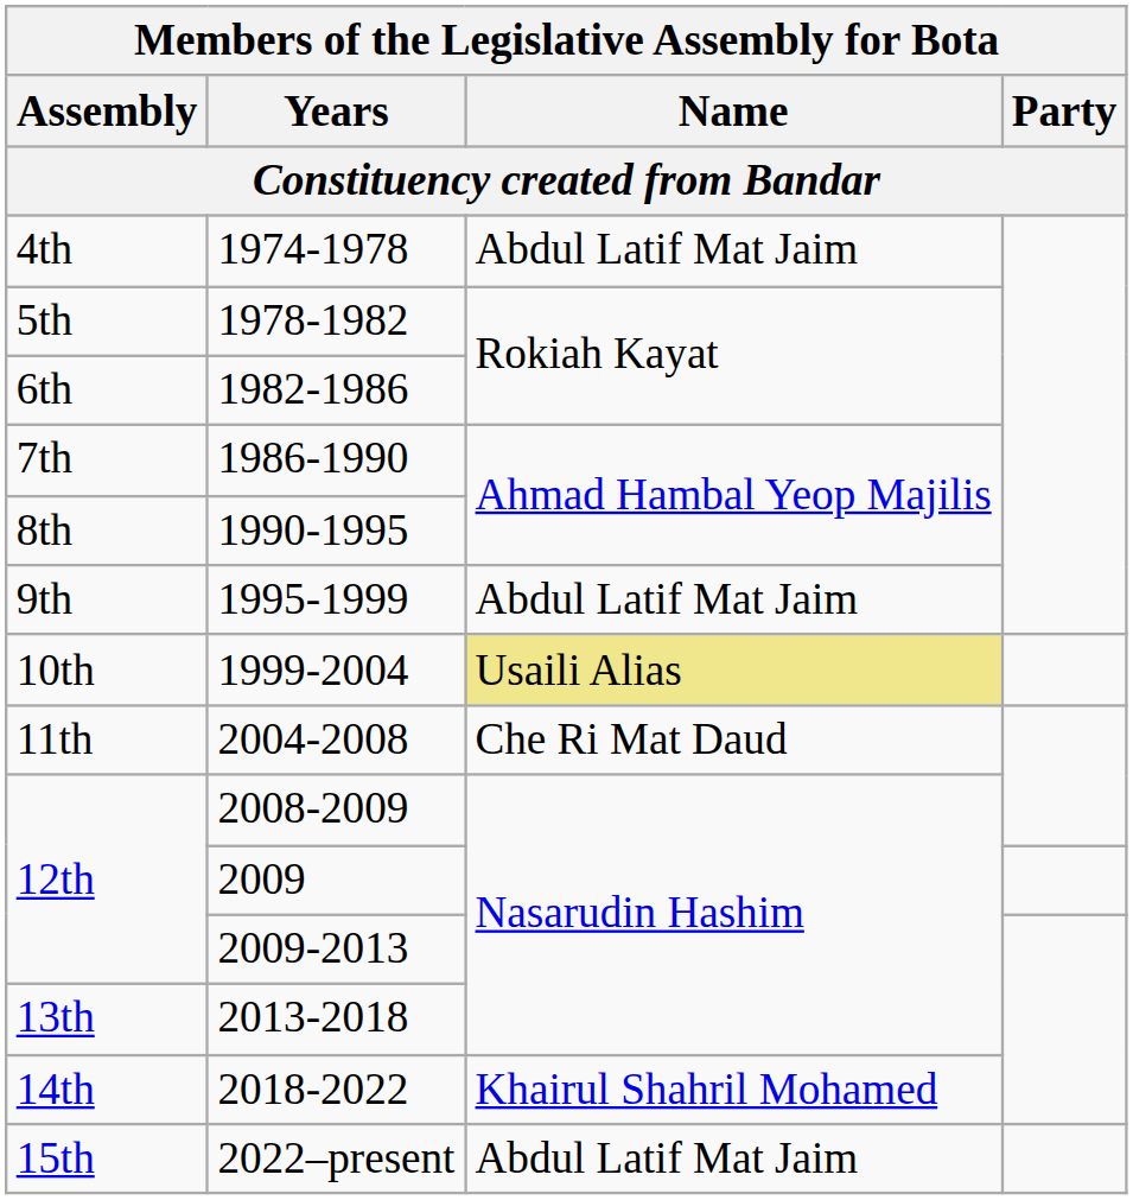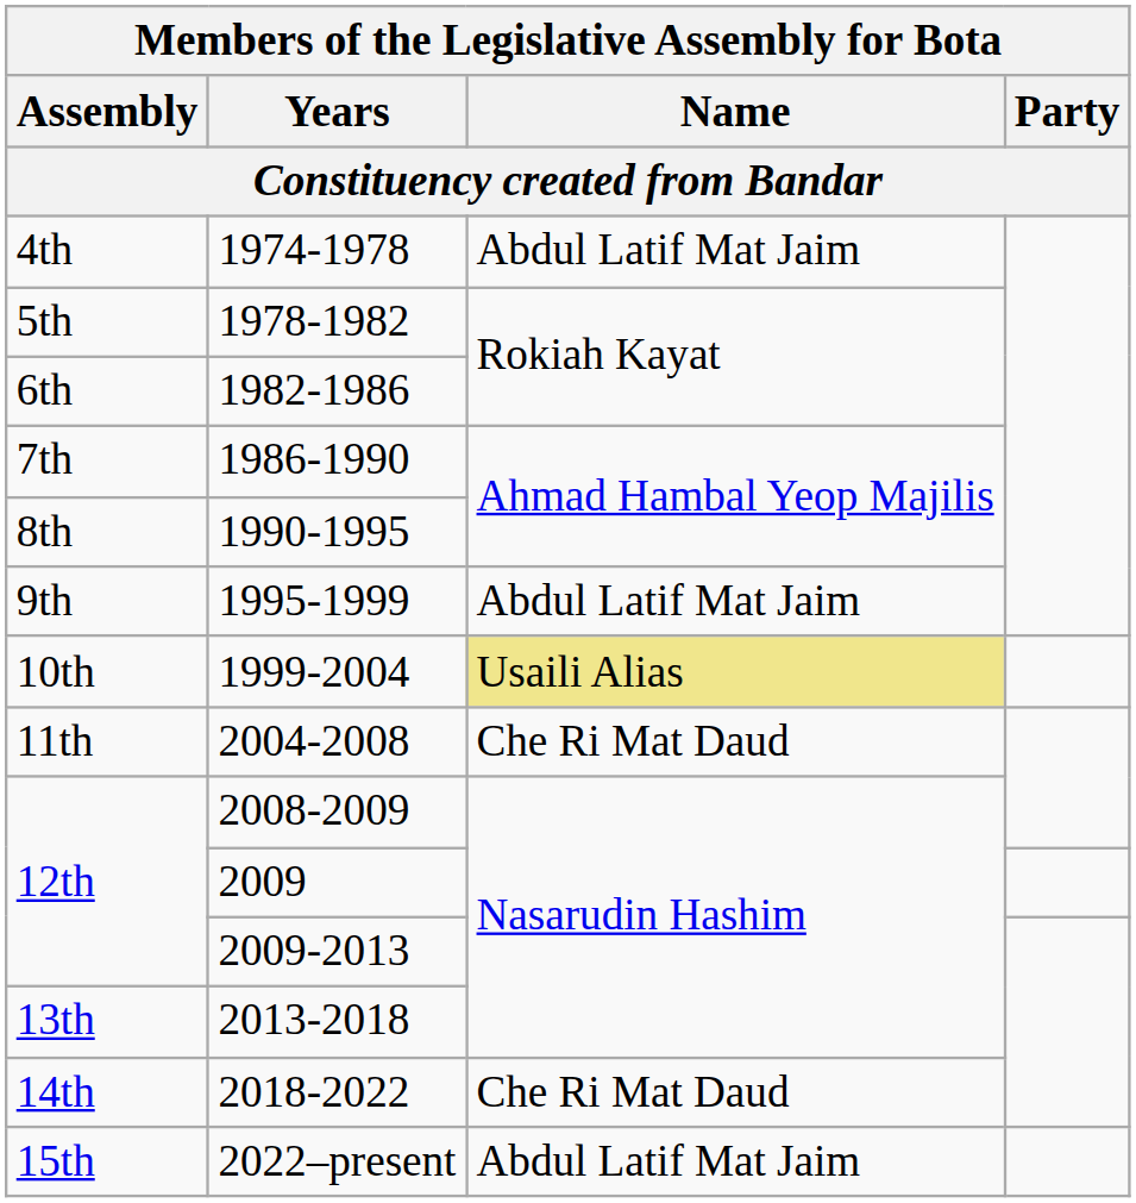2018-2022 | Name: Khairul Shahril Mohamed -> Che Ri Mat Daud
